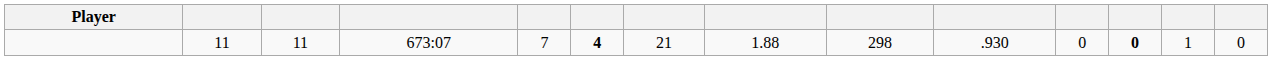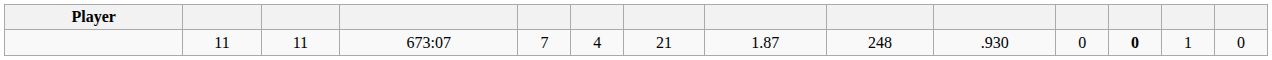row 2 | column 6: bold -> normal
row 2 | column 8: 1.88 -> 1.87
row 2 | column 9: 298 -> 248
